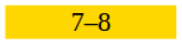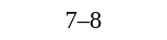row 1 | column 1: gold background -> no background
